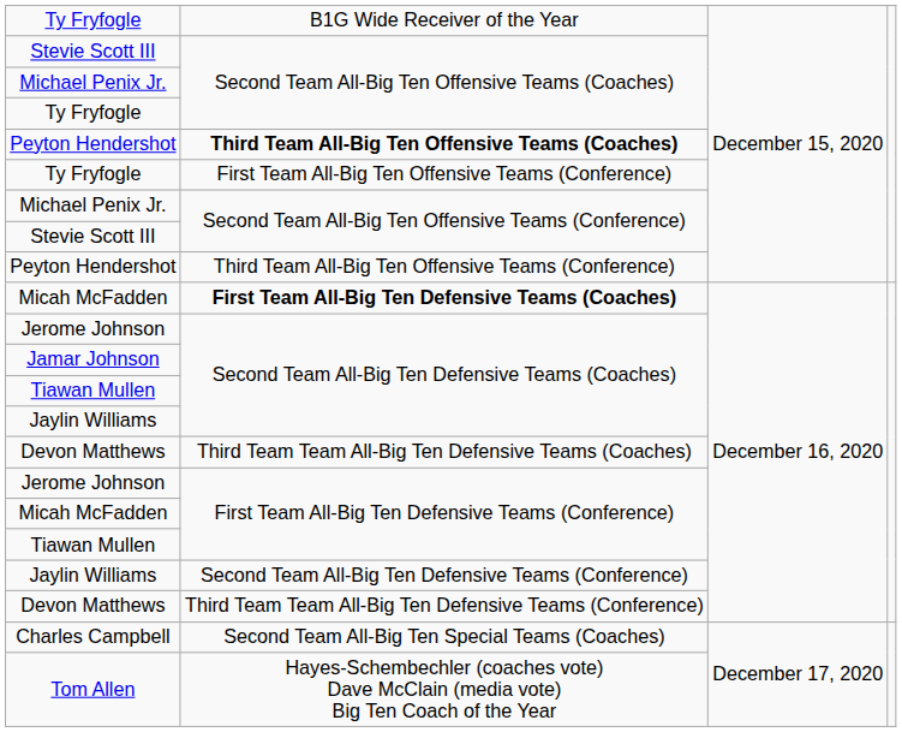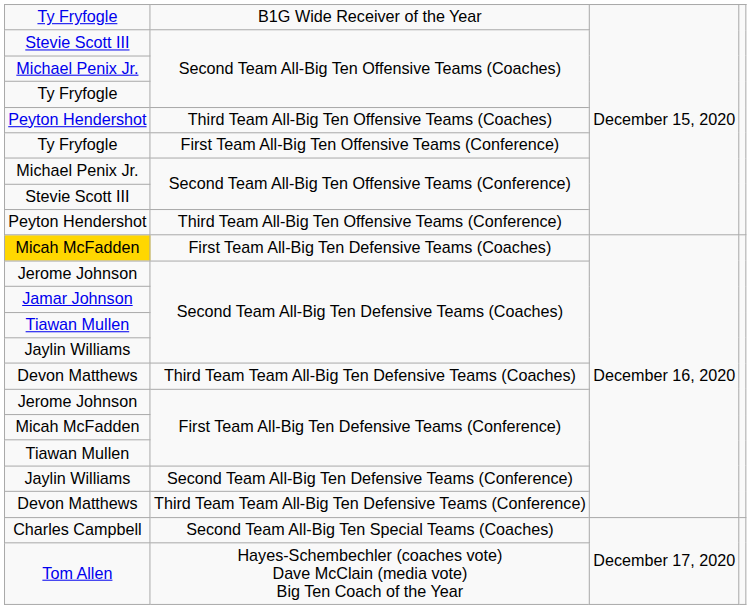Third Team All-Big Ten Offensive Teams (Coaches) | column 2: bold -> normal
First Team All-Big Ten Defensive Teams (Coaches) | column 1: no background -> gold background
First Team All-Big Ten Defensive Teams (Coaches) | column 2: bold -> normal
